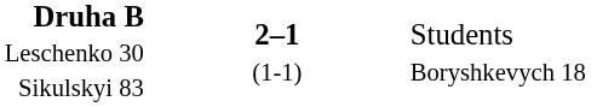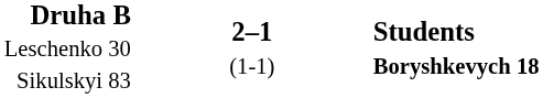Druha B Leschenko 30 Sikulskyi 83 | column 3: normal -> bold
